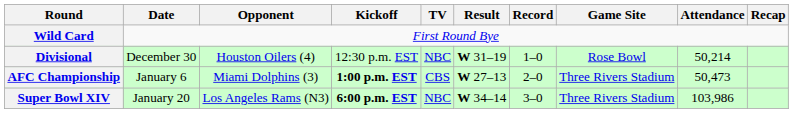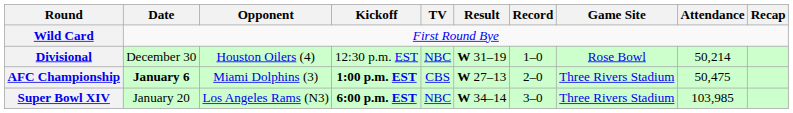AFC Championship | Date: normal -> bold
AFC Championship | Attendance: 50,473 -> 50,475
Super Bowl XIV | Attendance: 103,986 -> 103,985
